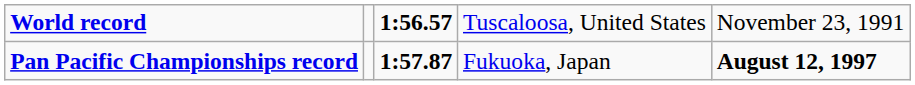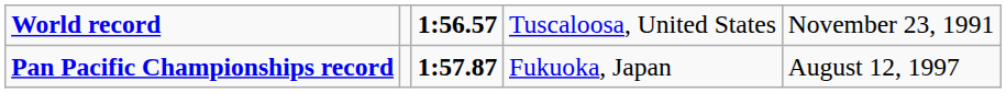Pan Pacific Championships record | column 5: bold -> normal
